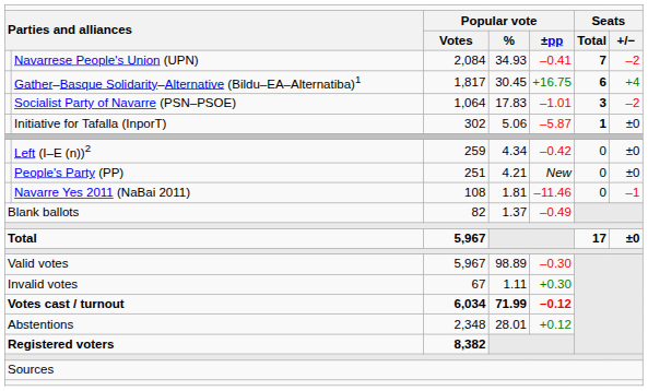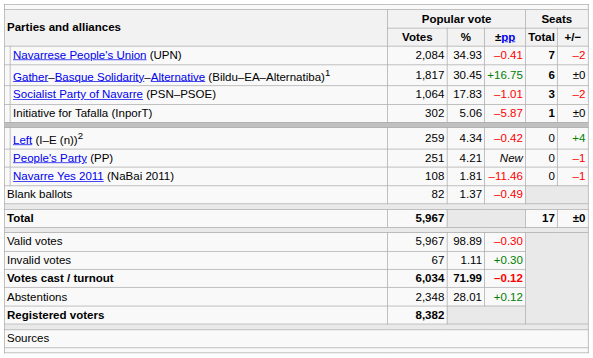Gather–Basque Solidarity–Alternative (Bildu–EA–Alternatiba)1 | column 7: +4 -> ±0
Left (I–E (n))2 | column 7: ±0 -> +4
People's Party (PP) | column 7: ±0 -> –1
